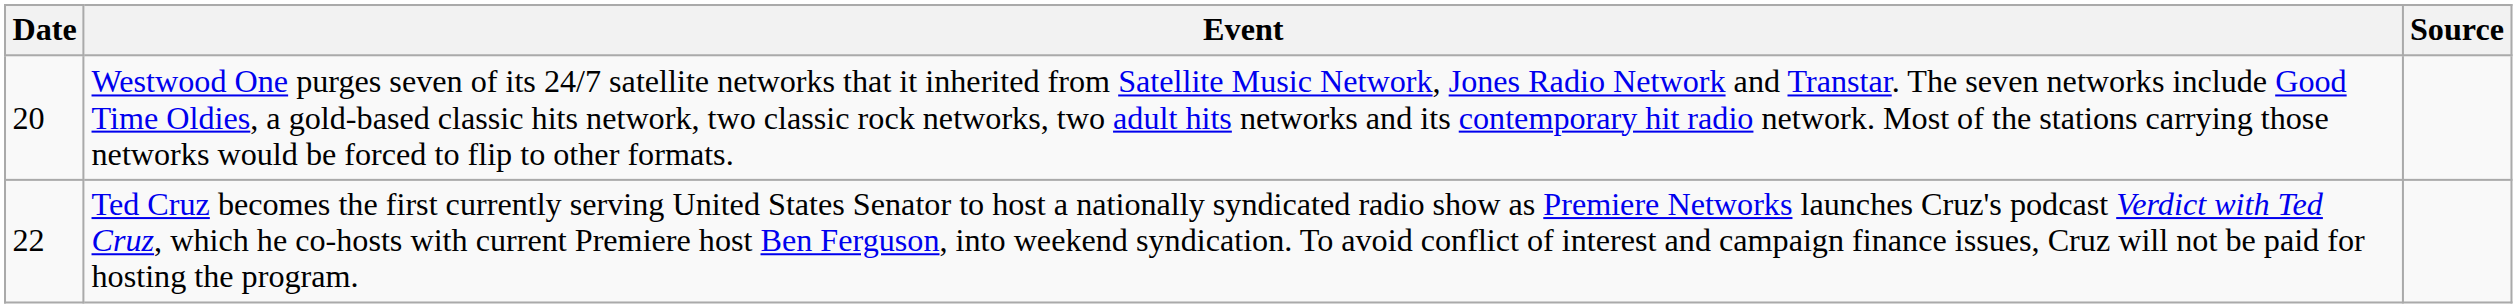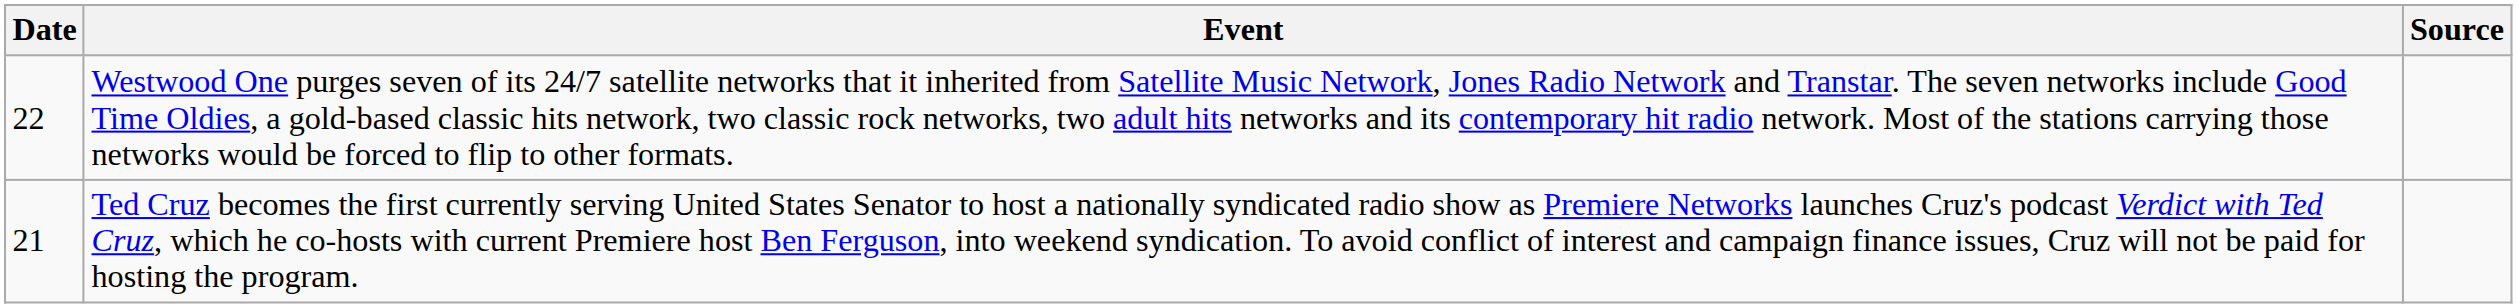row 2 | Date: 20 -> 22
row 3 | Date: 22 -> 21
